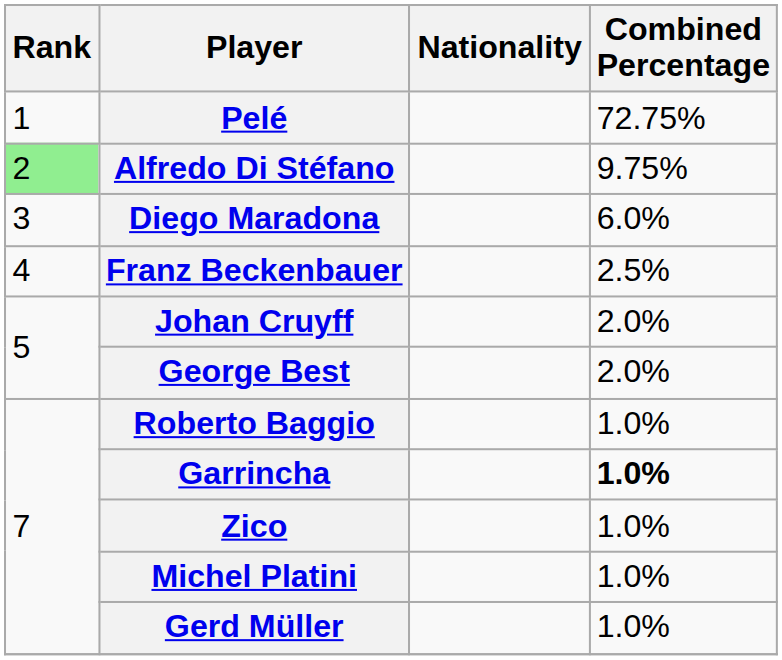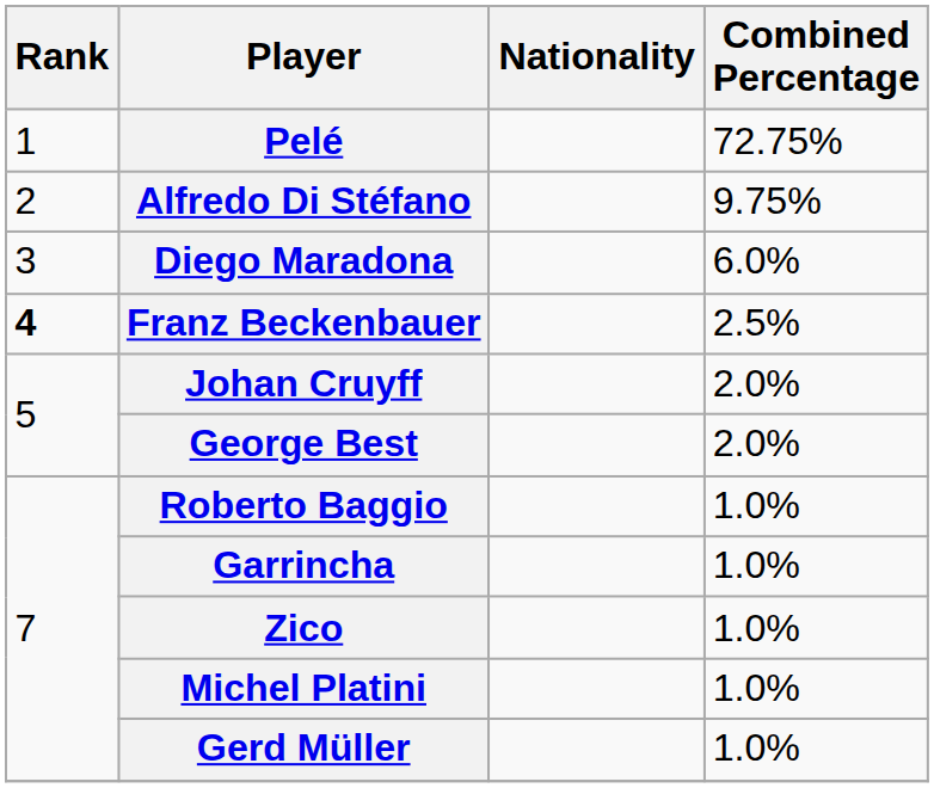Alfredo Di Stéfano | Rank: lightgreen background -> no background
Franz Beckenbauer | Rank: normal -> bold
Garrincha | Combined Percentage: bold -> normal
